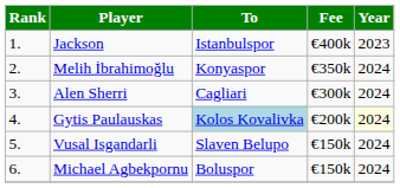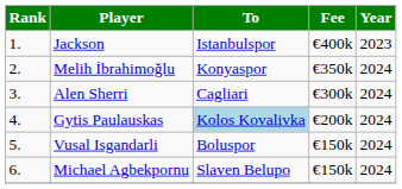Gytis Paulauskas | Year: lightyellow background -> no background
Vusal Isgandarli | To: Slaven Belupo -> Boluspor
Michael Agbekpornu | To: Boluspor -> Slaven Belupo
